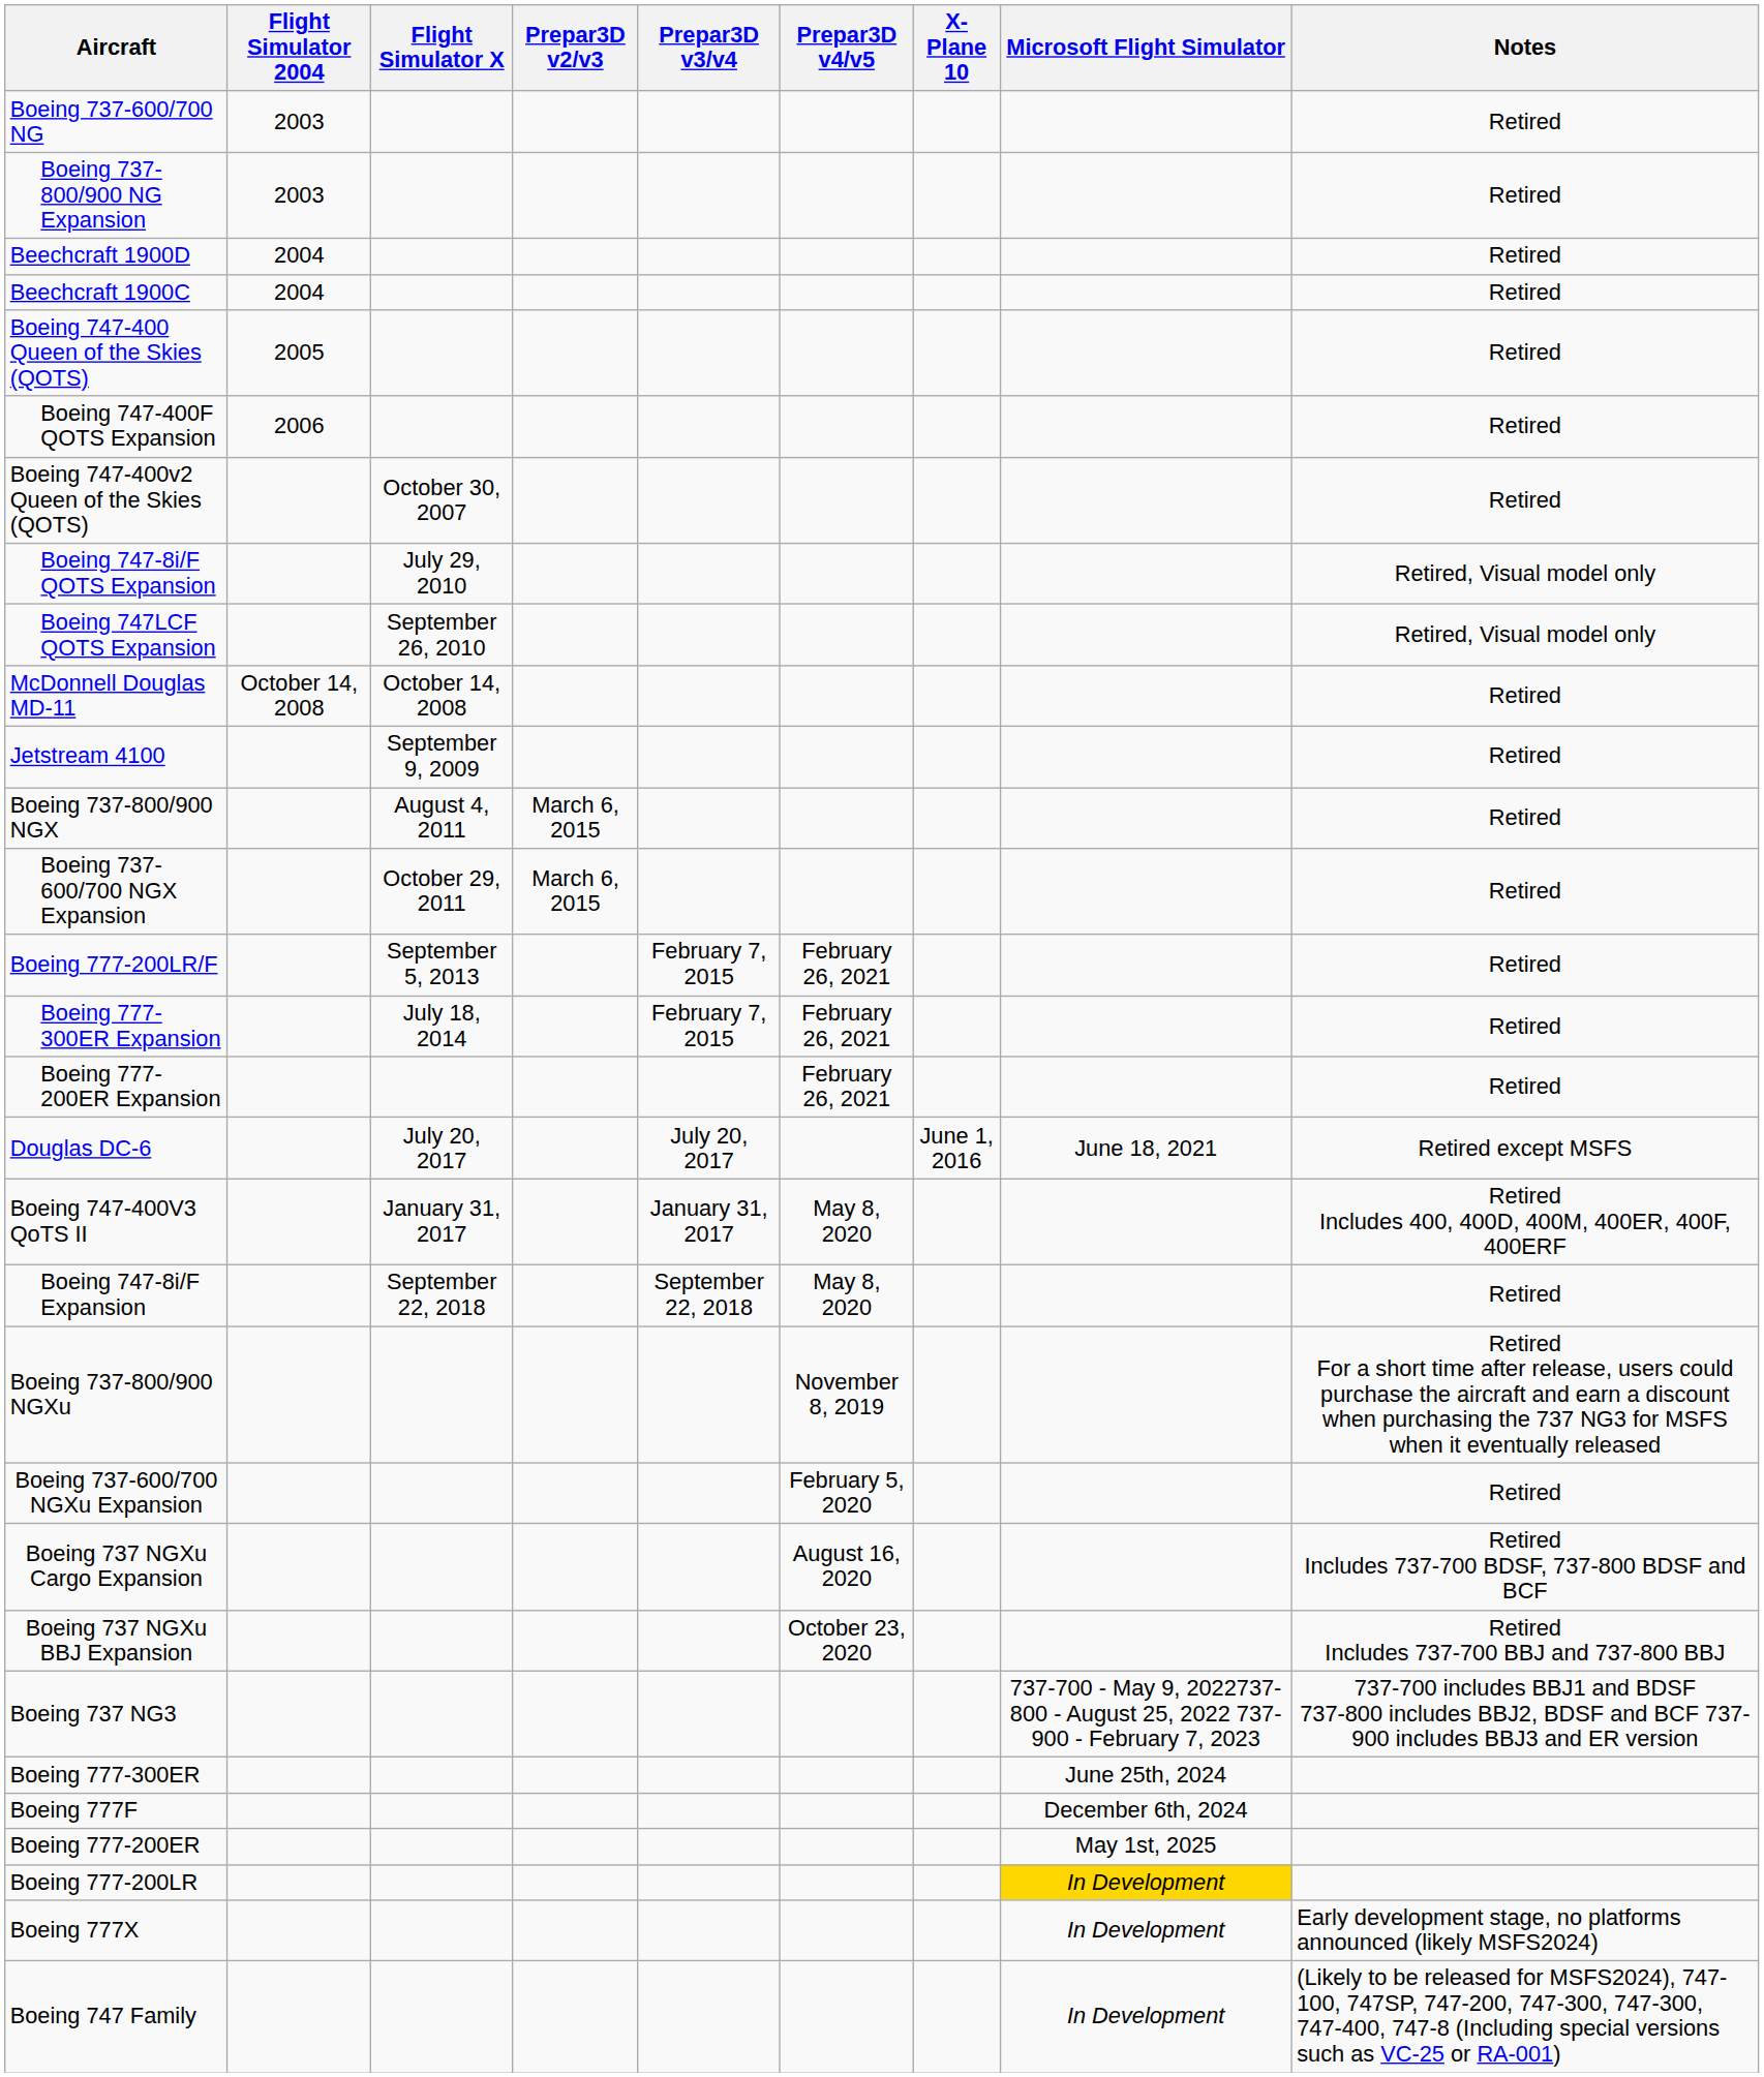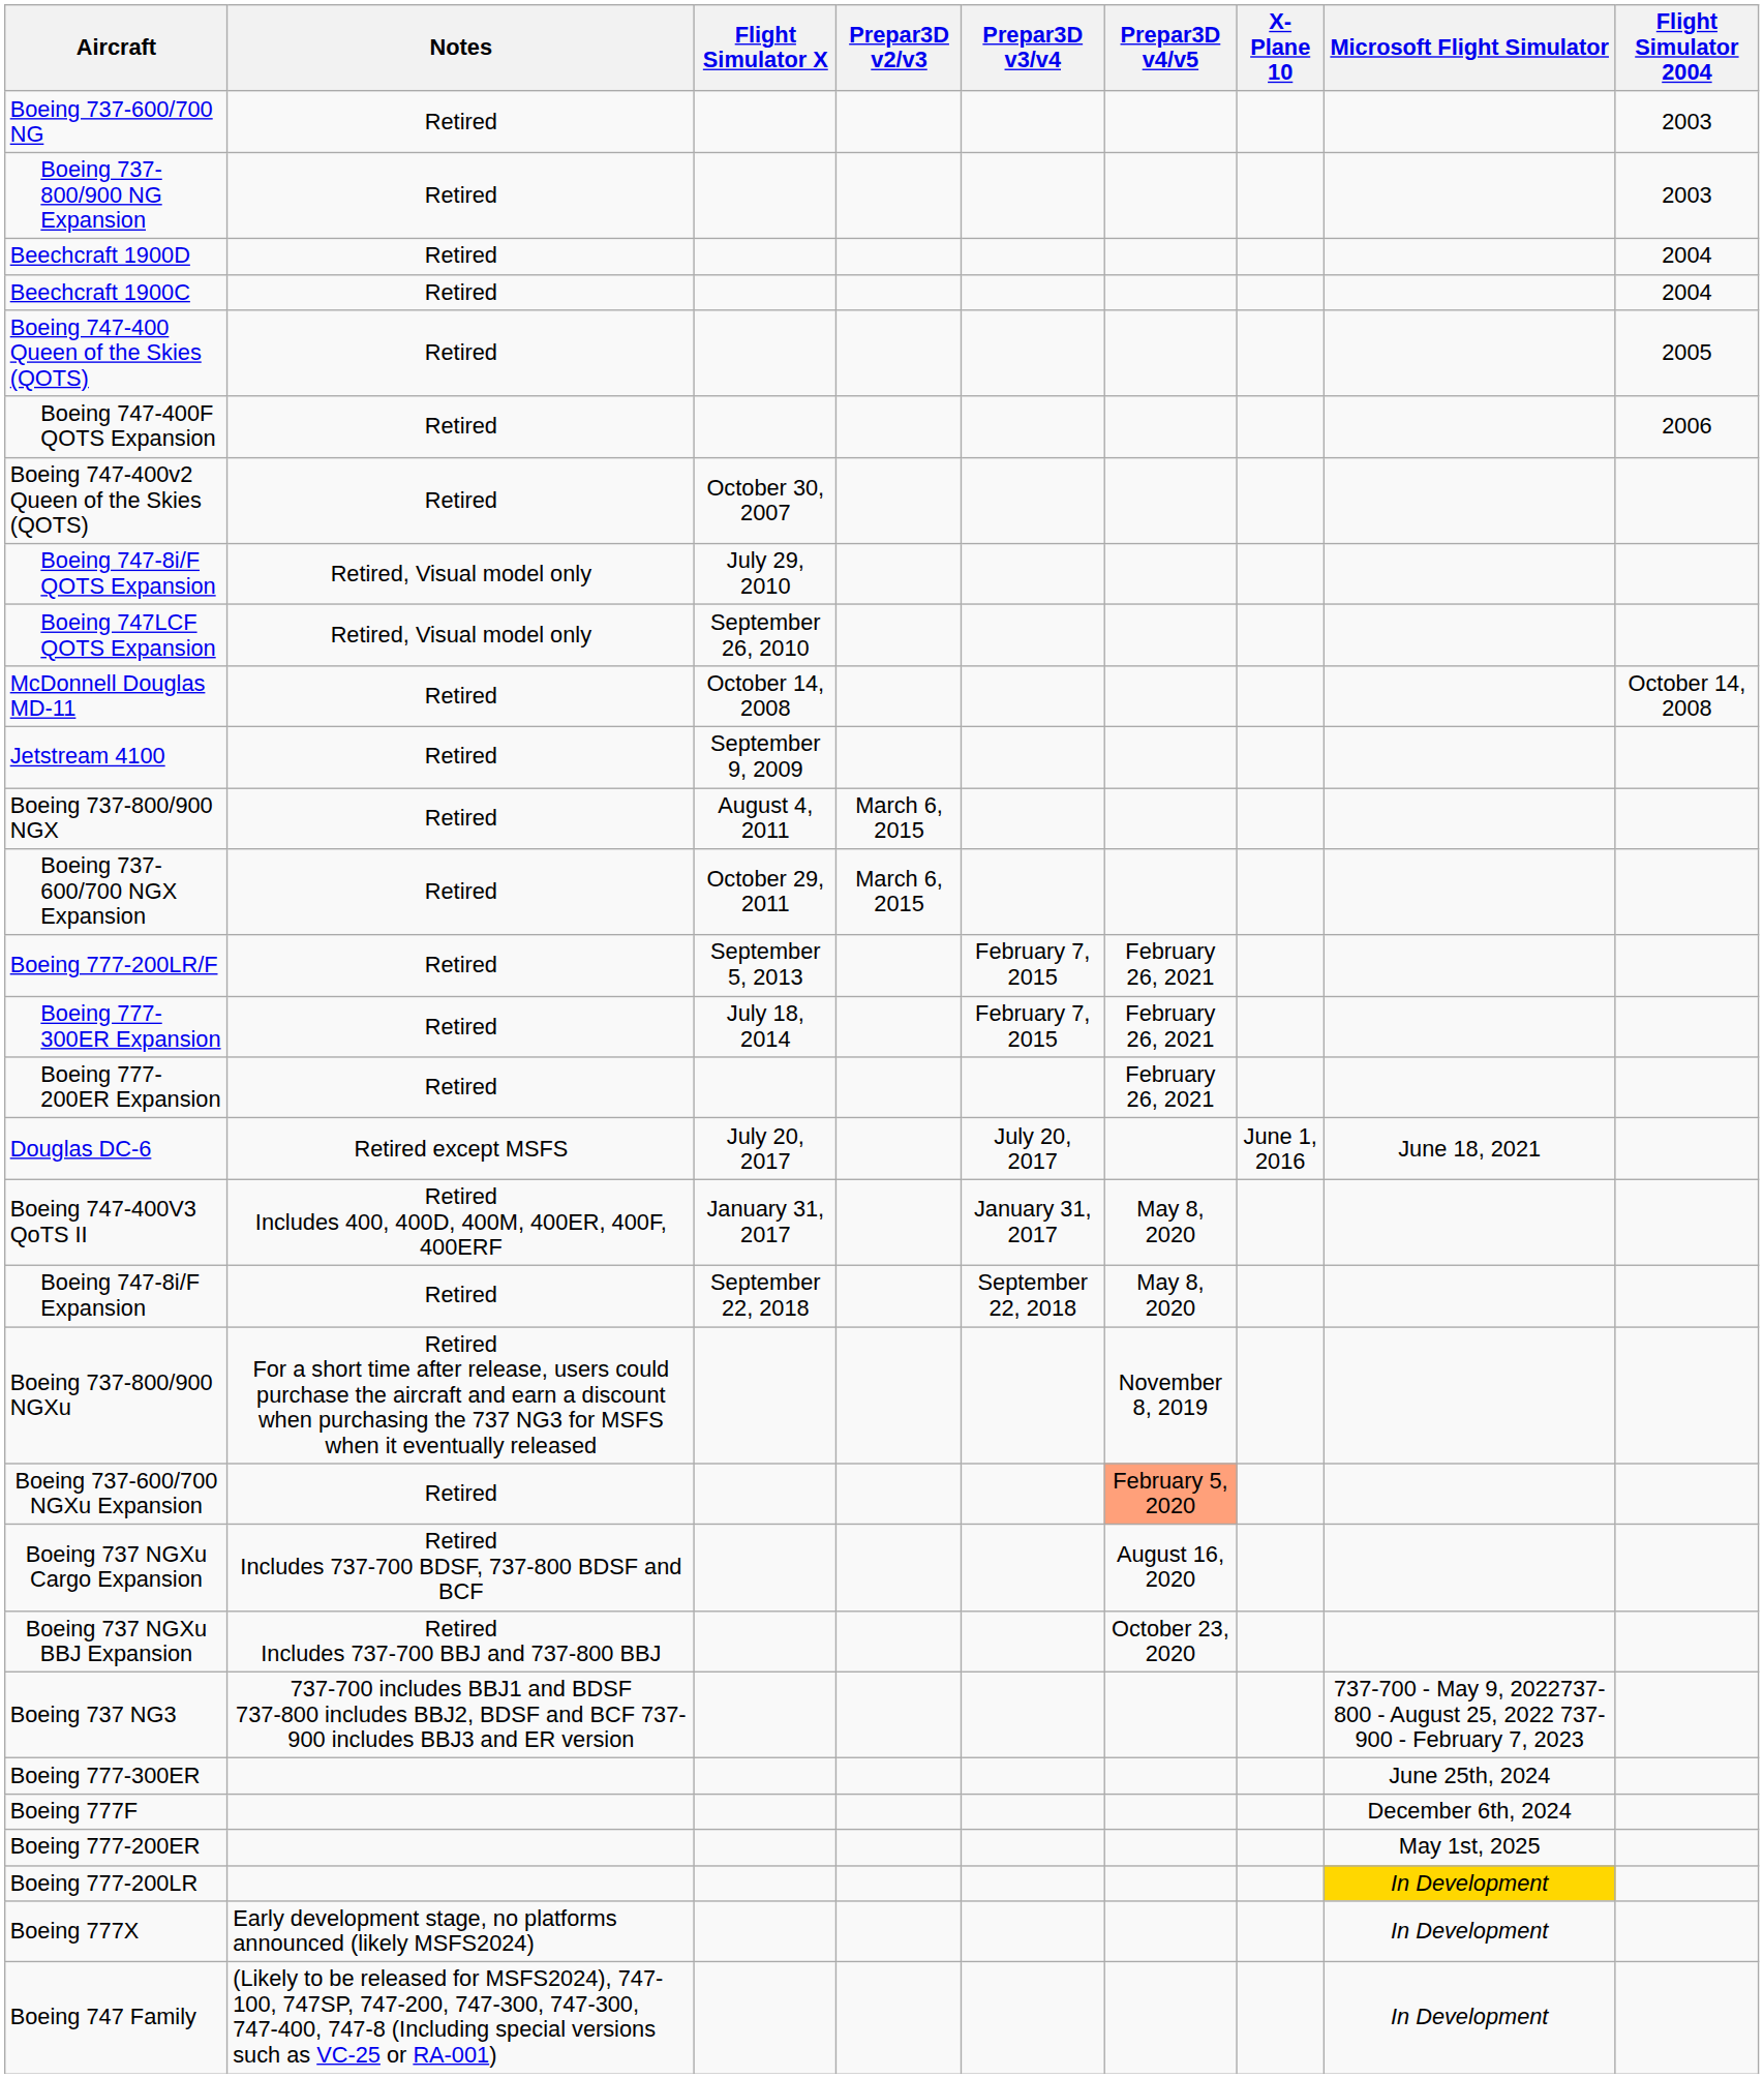columns swapped: Flight Simulator 2004 <-> Notes
Boeing 737-600/700 NGXu Expansion | Prepar3D v4/v5: no background -> lightsalmon background
